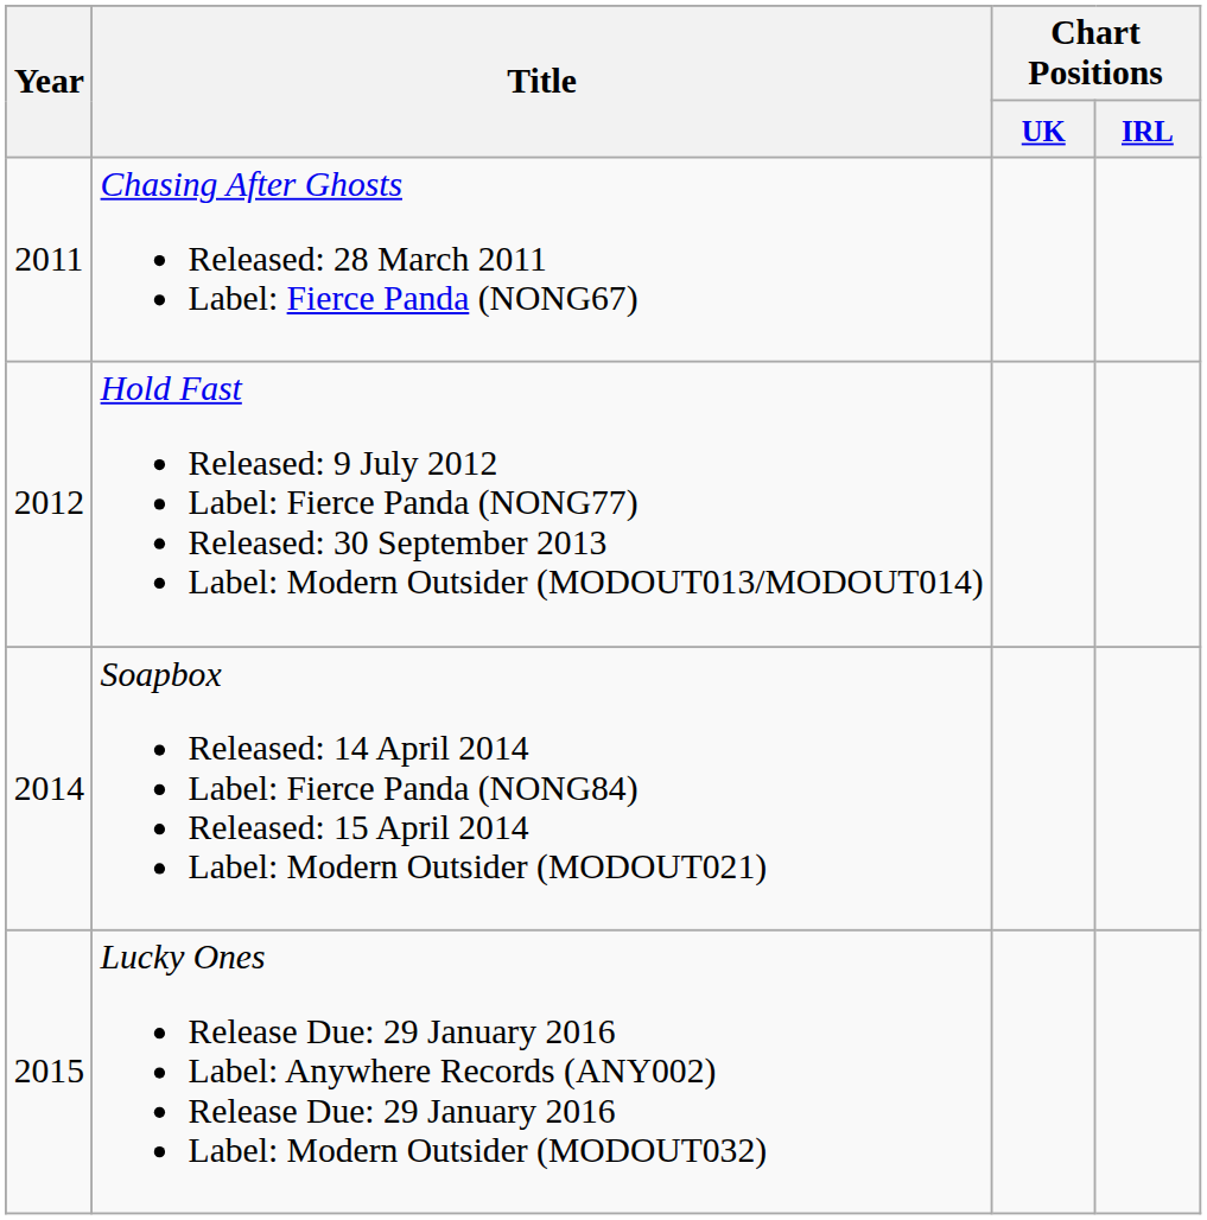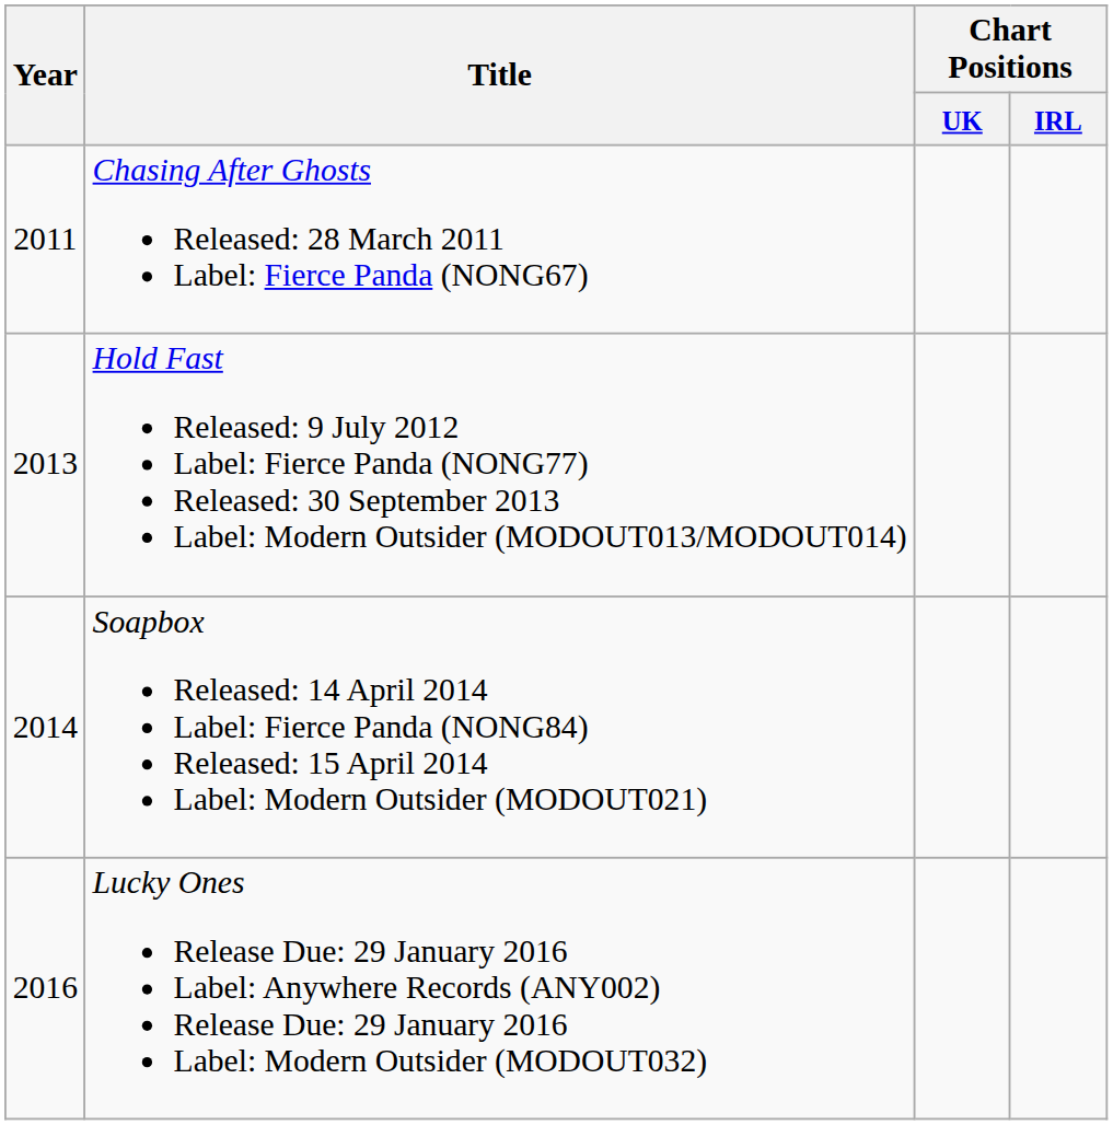row 4 | Year: 2012 -> 2013
row 6 | Year: 2015 -> 2016
